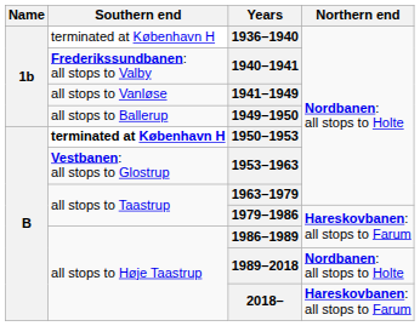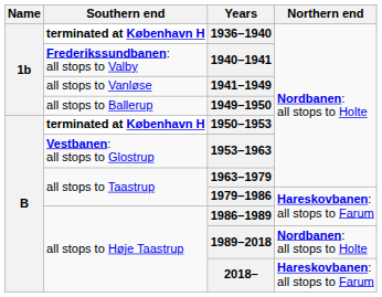1936–1940 | Southern end: normal -> bold
